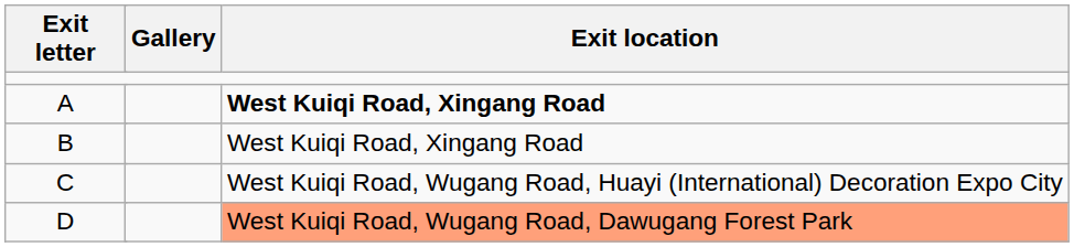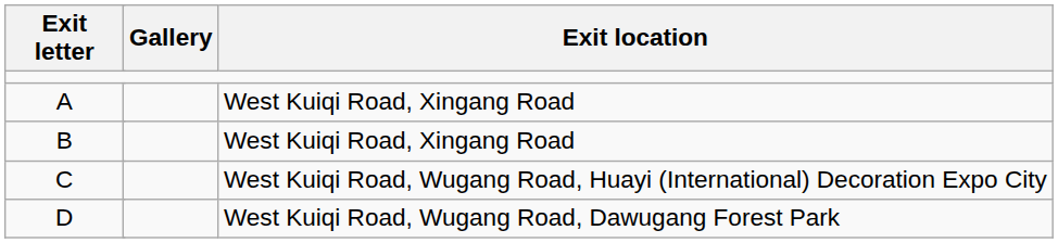A | Exit location: bold -> normal
D | Exit location: lightsalmon background -> no background
